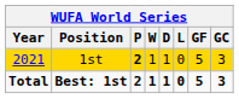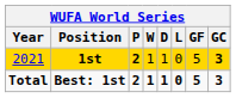2021 | Position: normal -> bold
2021 | GC: normal -> bold
